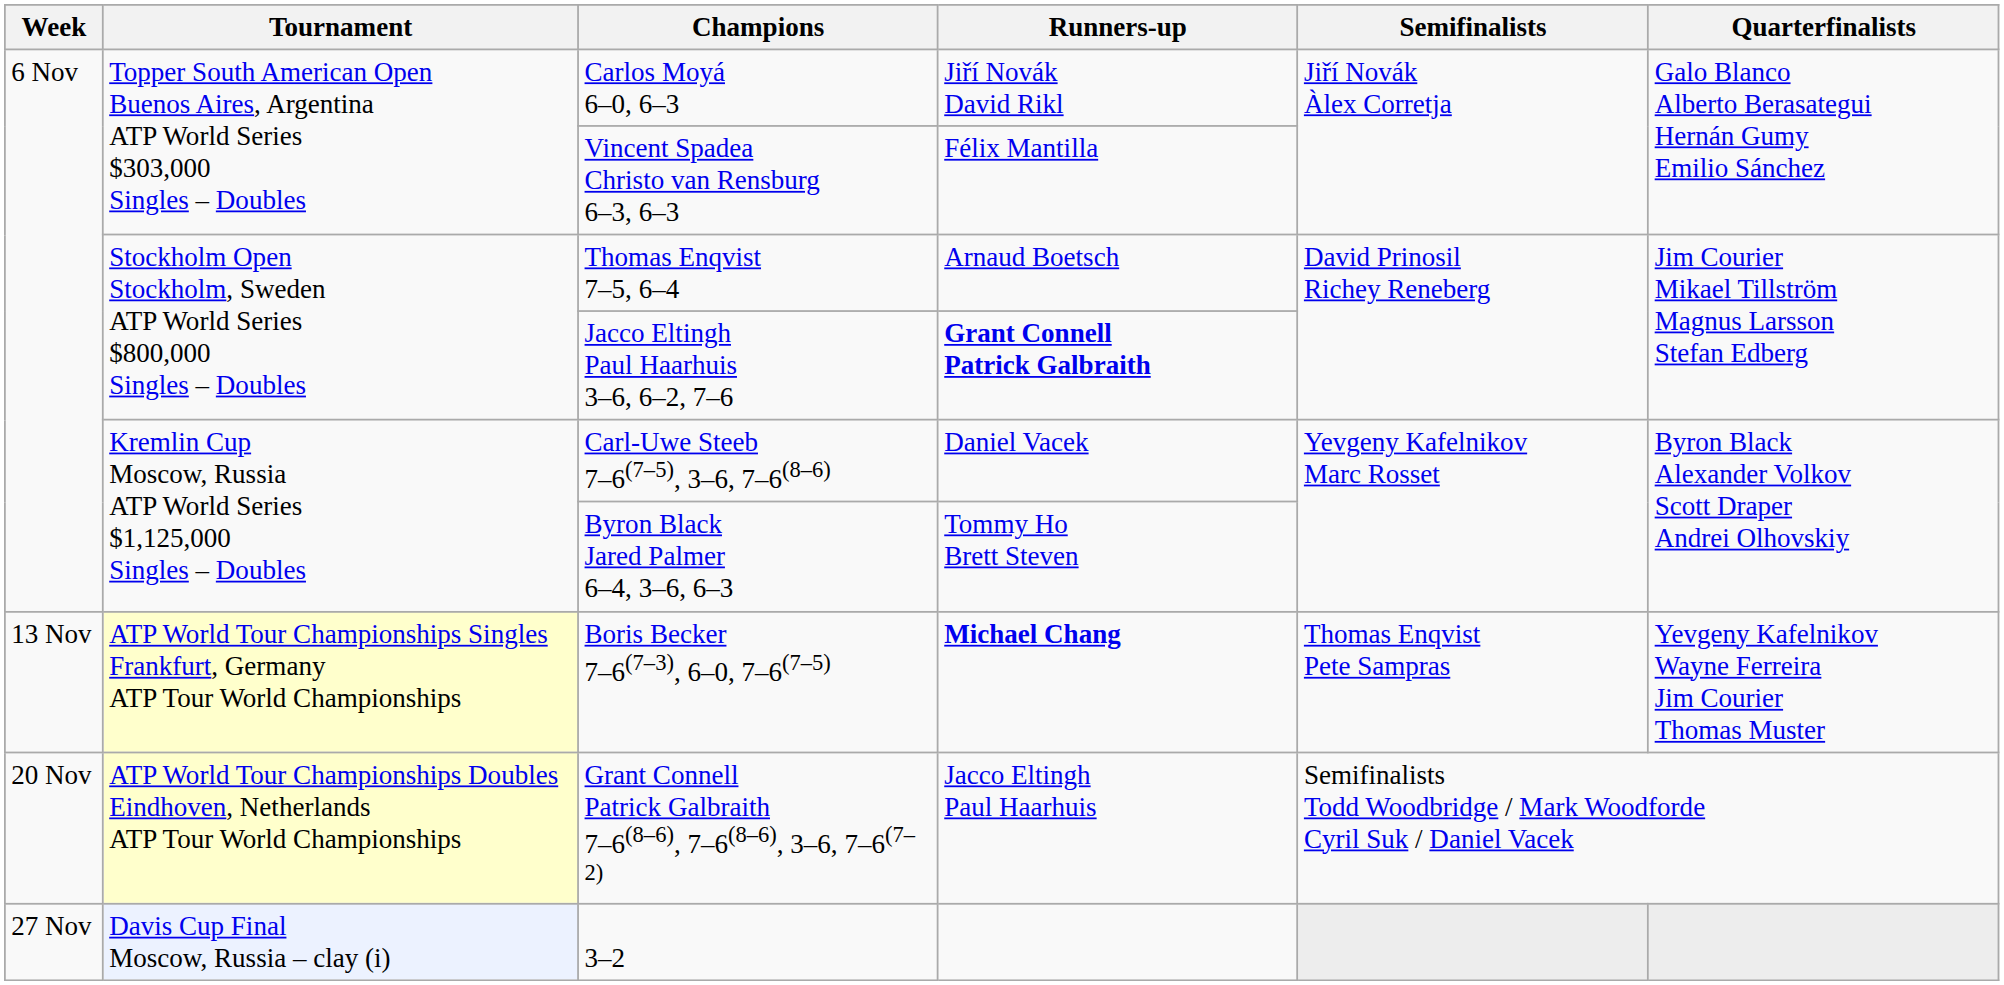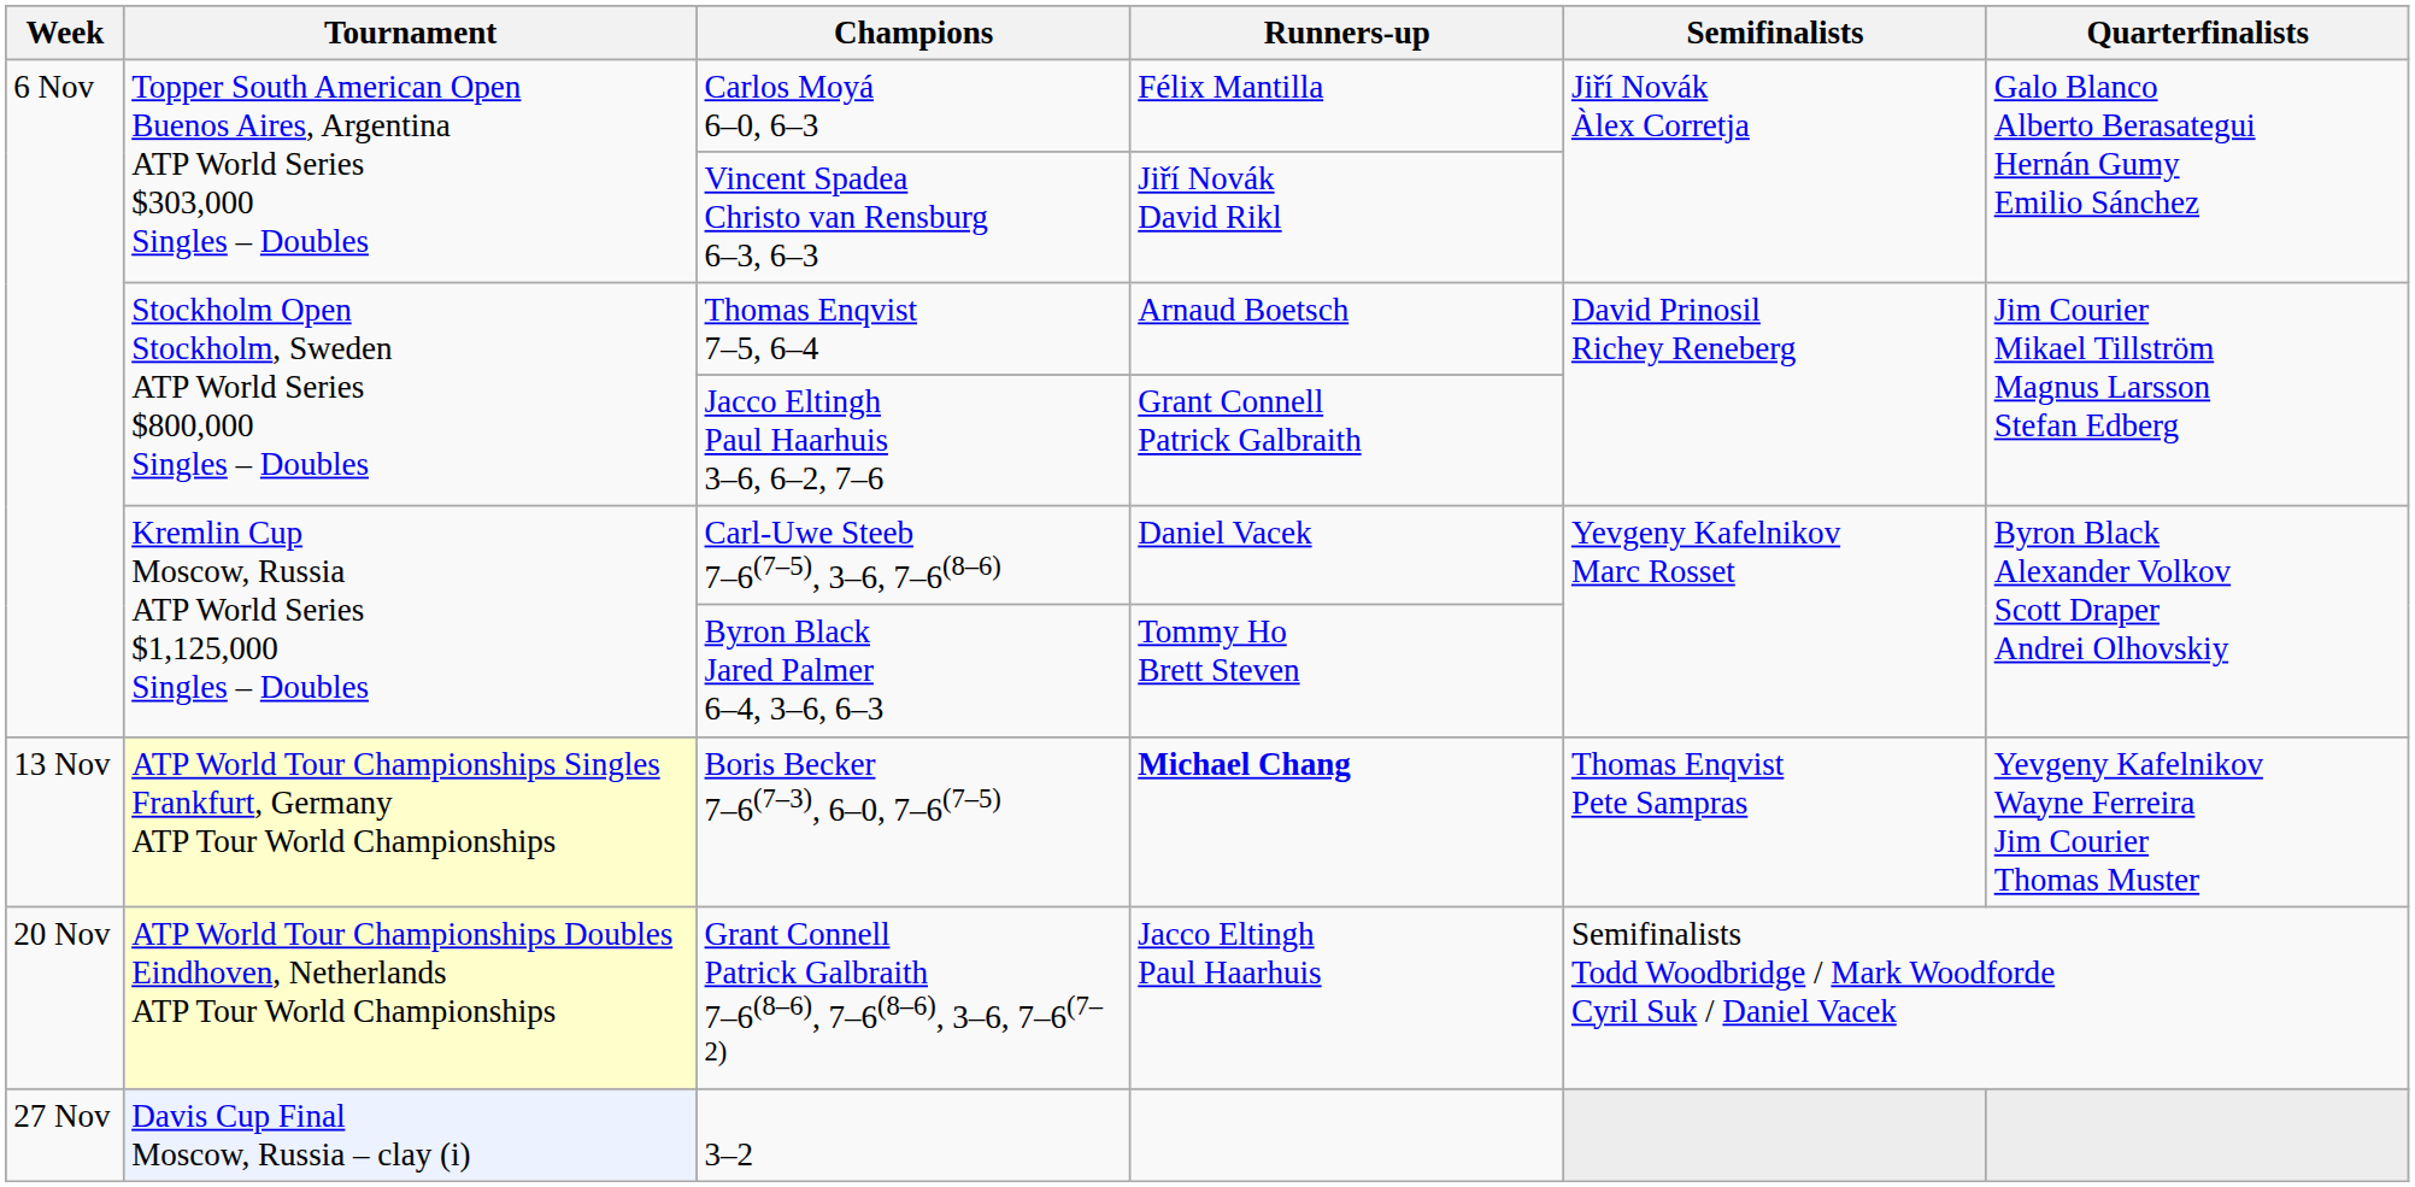Carlos Moyá 6–0, 6–3 | Runners-up: Jiří Novák David Rikl -> Félix Mantilla
Vincent Spadea Christo van Rensburg 6–3, 6–3 | Runners-up: Félix Mantilla -> Jiří Novák David Rikl
Jacco Eltingh Paul Haarhuis 3–6, 6–2, 7–6 | Runners-up: bold -> normal
